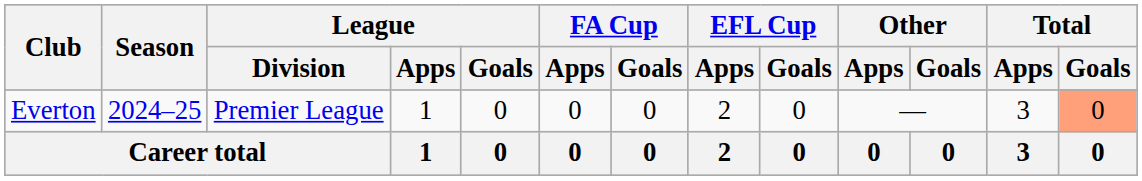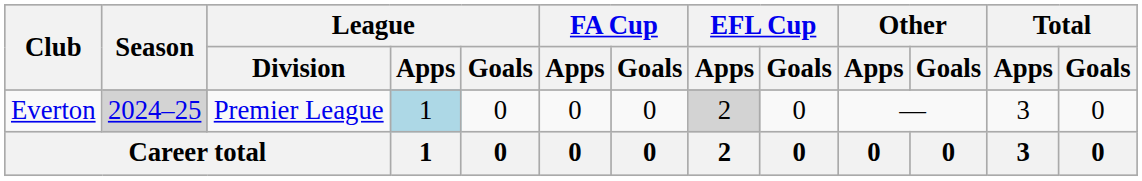Everton | Season: no background -> lightgrey background
Everton | League / Apps: no background -> lightblue background
Everton | EFL Cup / Apps: no background -> lightgrey background
Everton | Total / Goals: lightsalmon background -> no background
